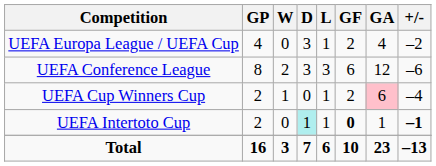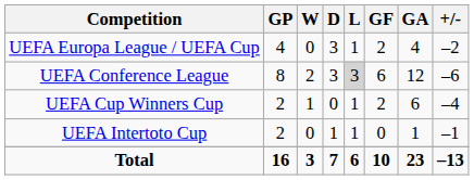UEFA Conference League | L: no background -> lightgrey background
UEFA Cup Winners Cup | GA: pink background -> no background
UEFA Intertoto Cup | D: paleturquoise background -> no background
UEFA Intertoto Cup | GF: bold -> normal
UEFA Intertoto Cup | +/-: bold -> normal
